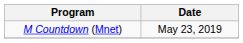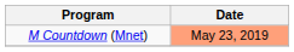M Countdown (Mnet) | Date: no background -> lightsalmon background
